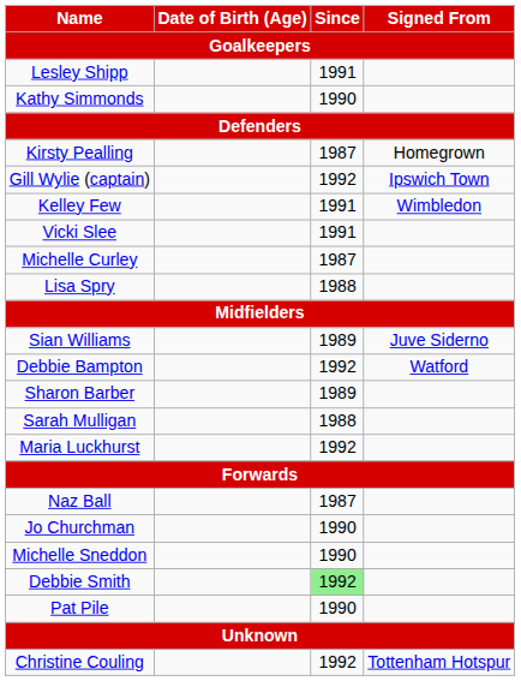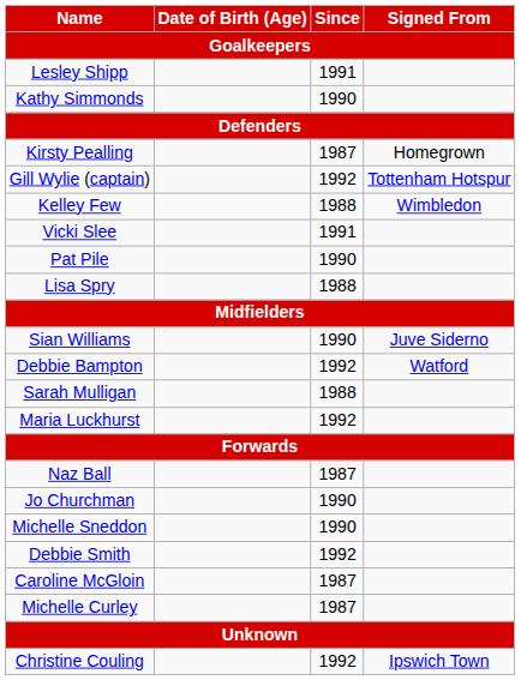Gill Wylie (captain) | Signed From: Ipswich Town -> Tottenham Hotspur
Kelley Few | Since: 1991 -> 1988
rows swapped: Michelle Curley <-> Pat Pile
Sian Williams | Since: 1989 -> 1990
- row: Sharon Barber | 1989
Debbie Smith | Since: lightgreen background -> no background
+ row: Caroline McGloin | 1987
Christine Couling | Signed From: Tottenham Hotspur -> Ipswich Town
